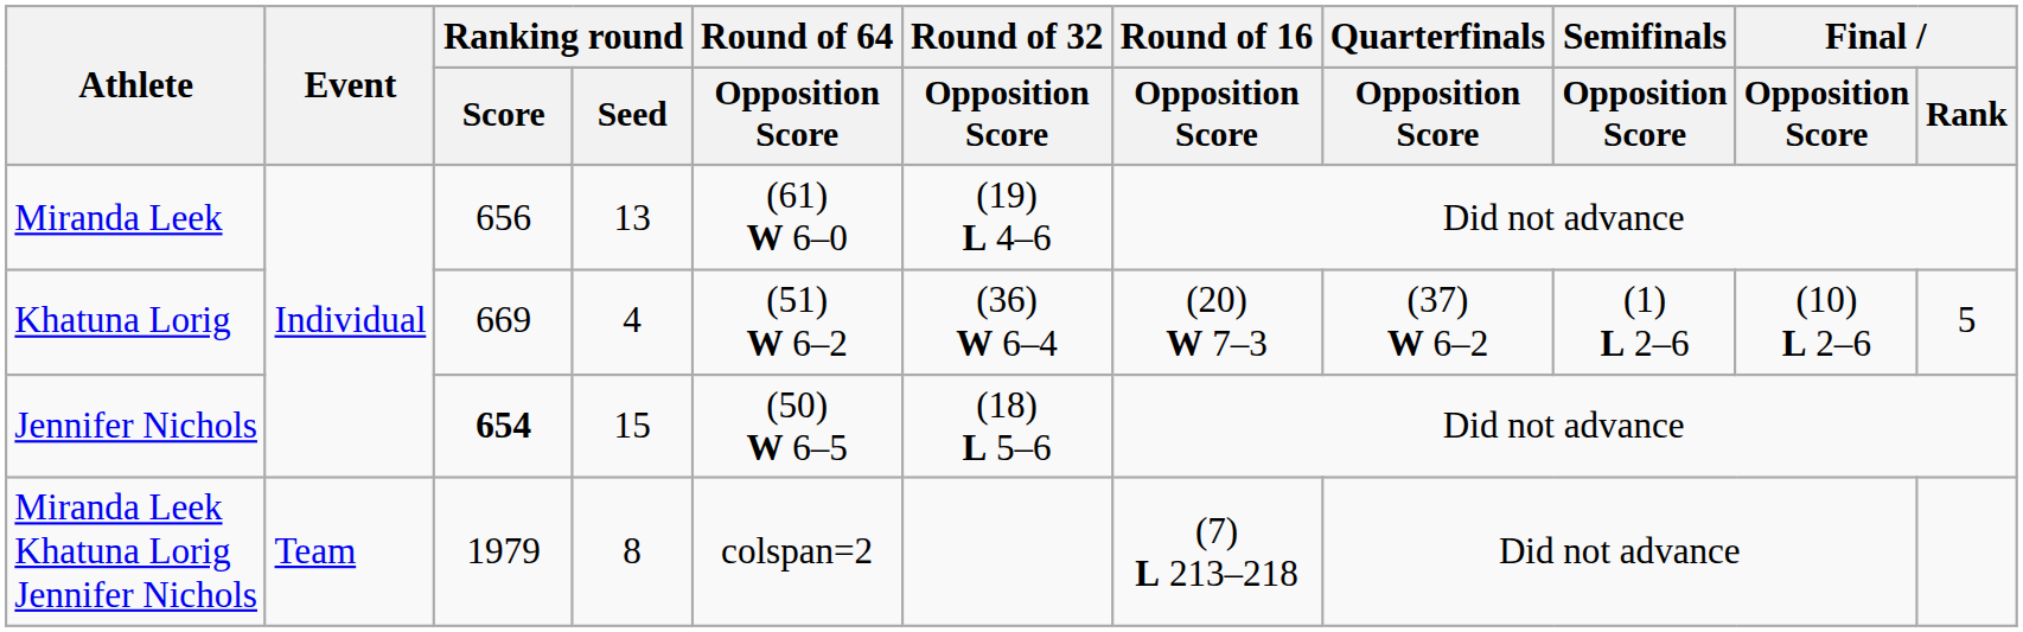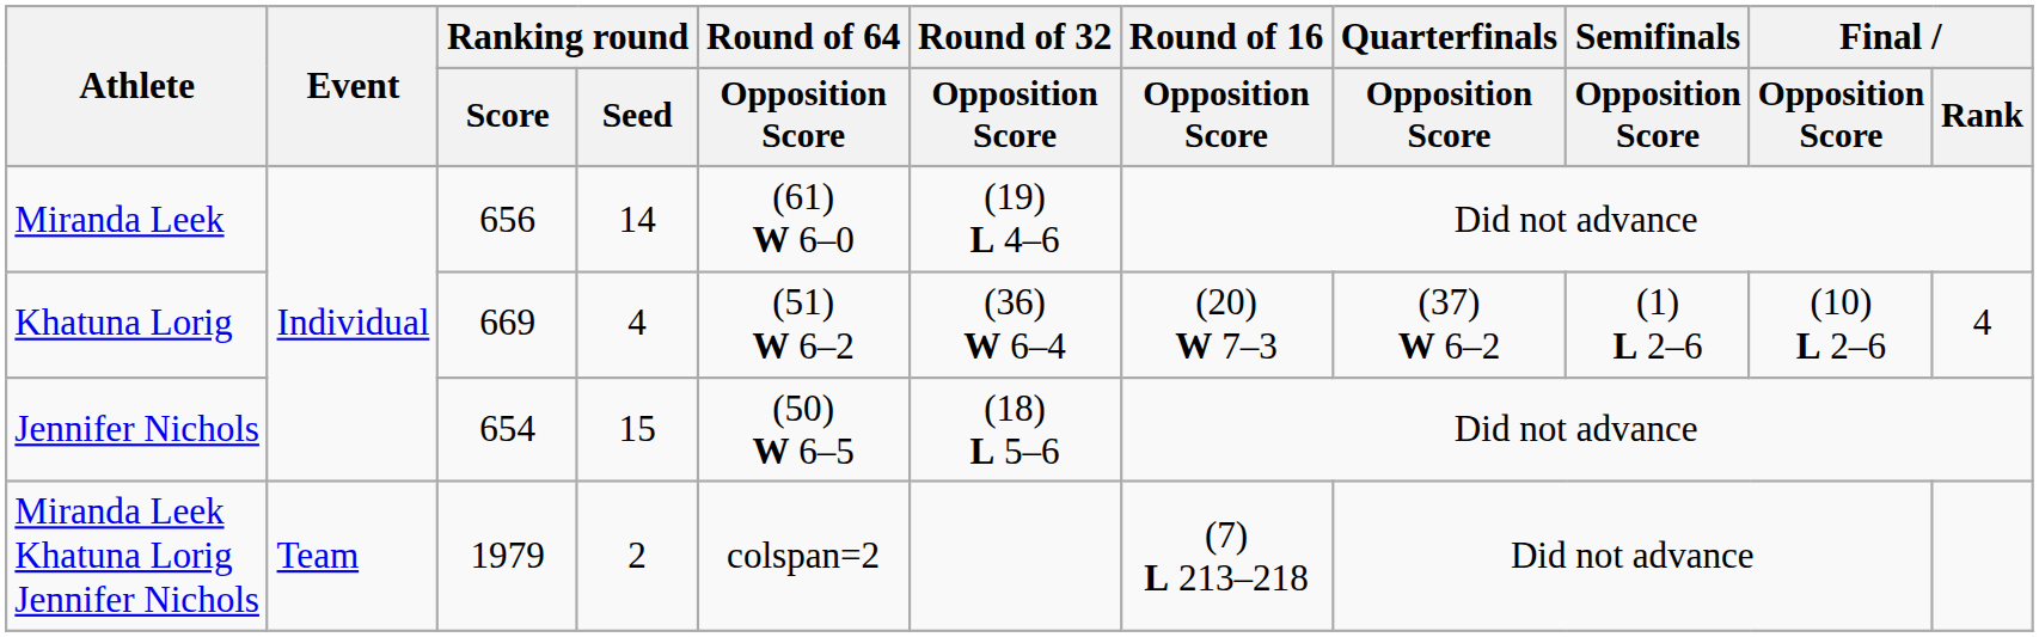Miranda Leek | Ranking round / Seed: 13 -> 14
Khatuna Lorig | Final / Rank: 5 -> 4
Jennifer Nichols | Ranking round / Score: bold -> normal
Miranda Leek Khatuna Lorig Jennifer Nichols | Ranking round / Seed: 8 -> 2
